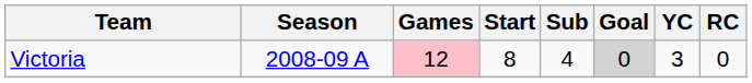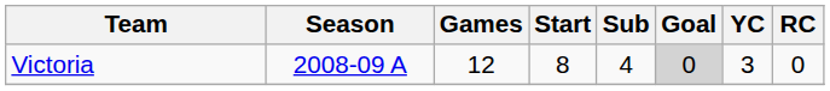Victoria | Games: pink background -> no background
